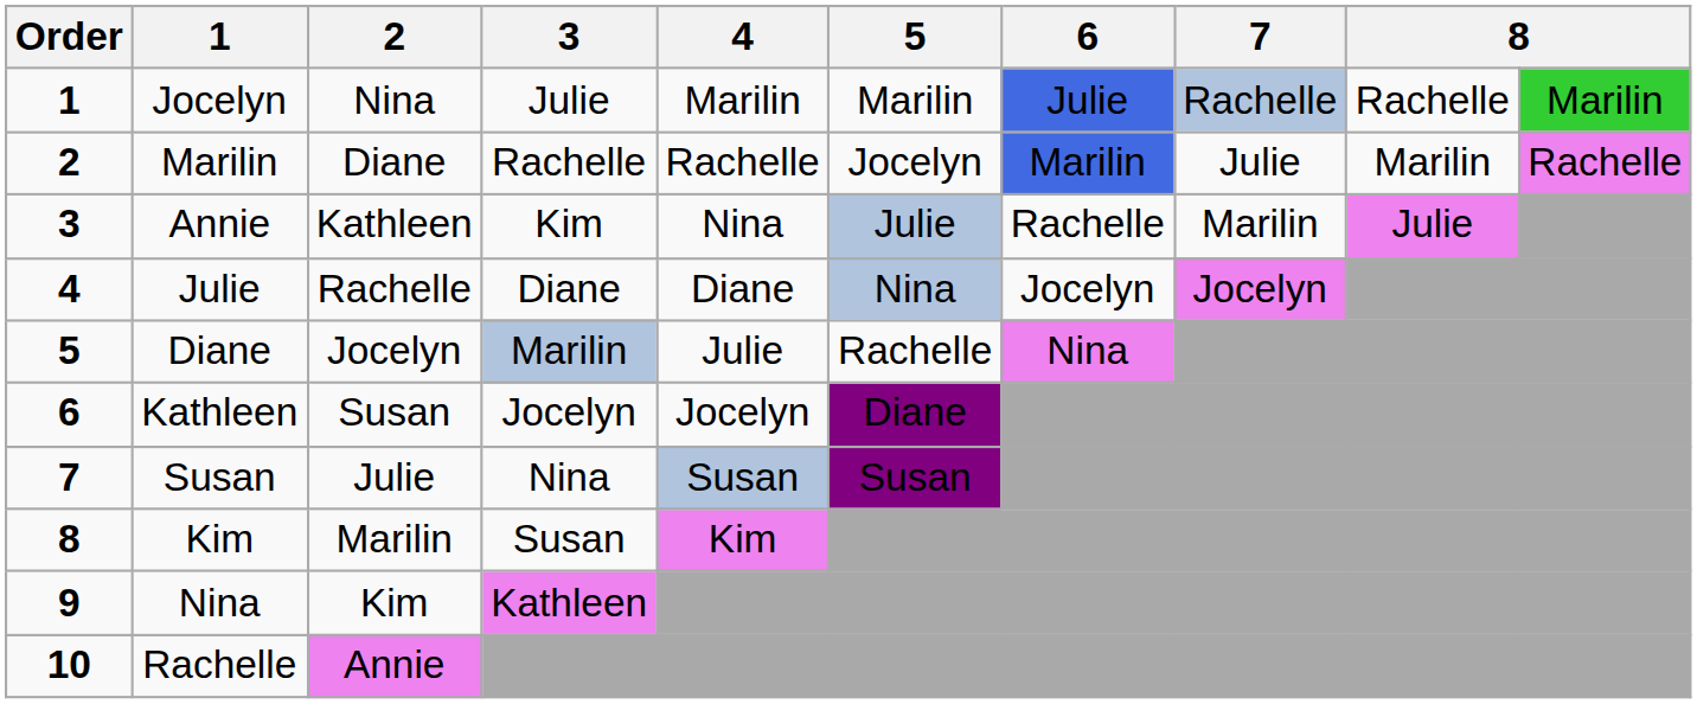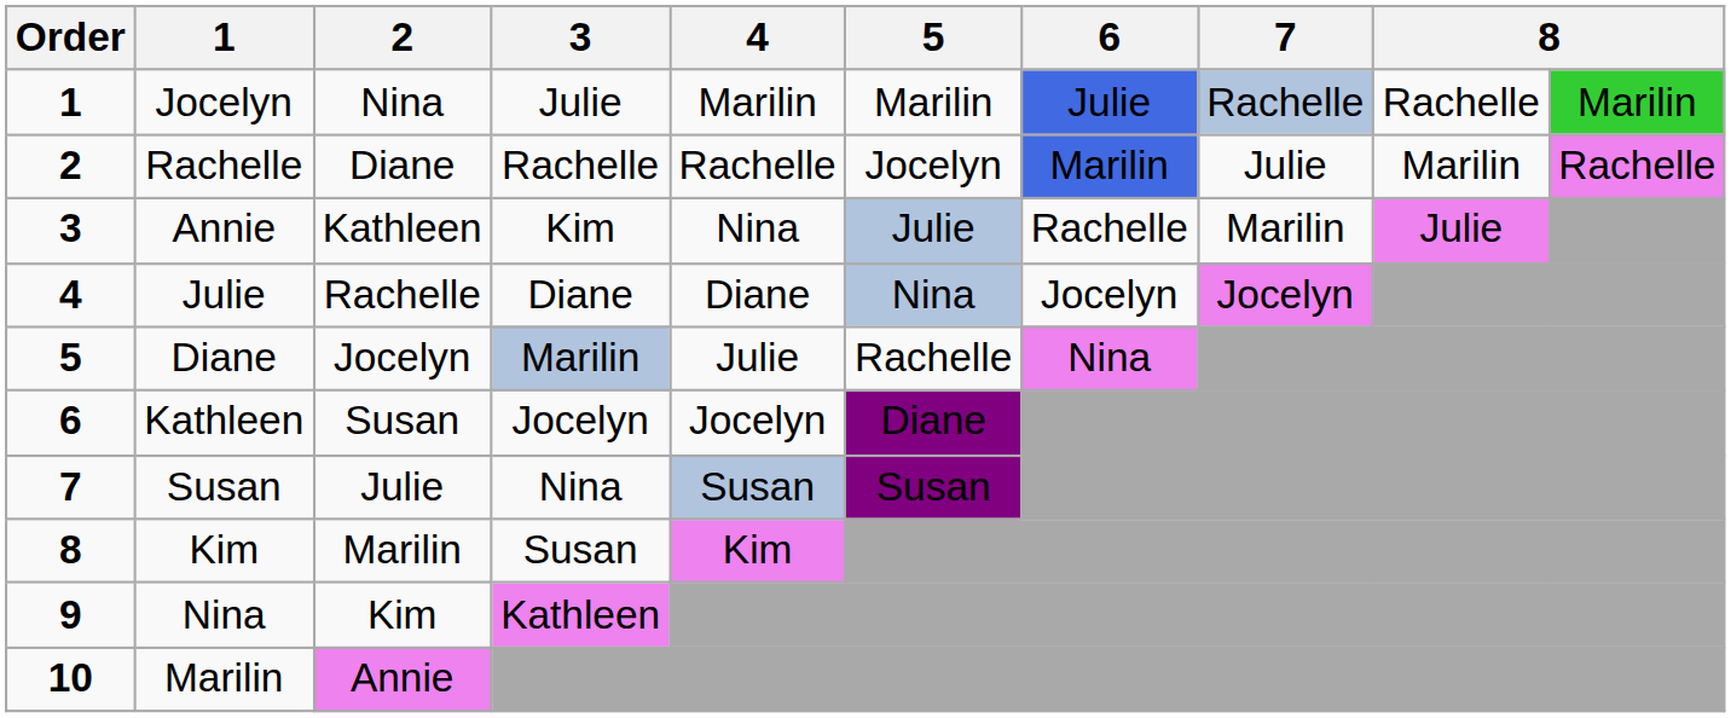row 3 | 1: Marilin -> Rachelle
row 11 | 1: Rachelle -> Marilin
